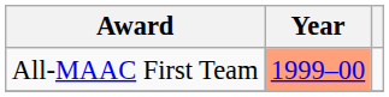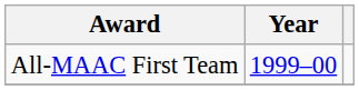row 2 | Year: lightsalmon background -> no background
